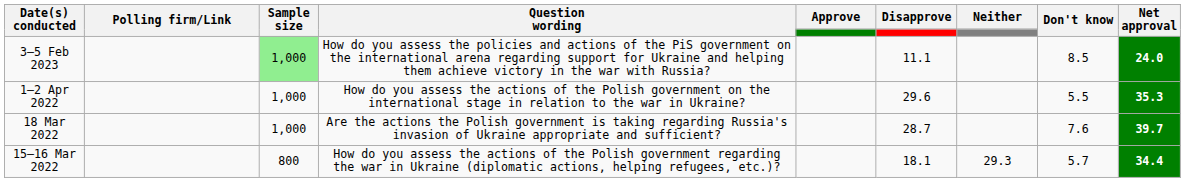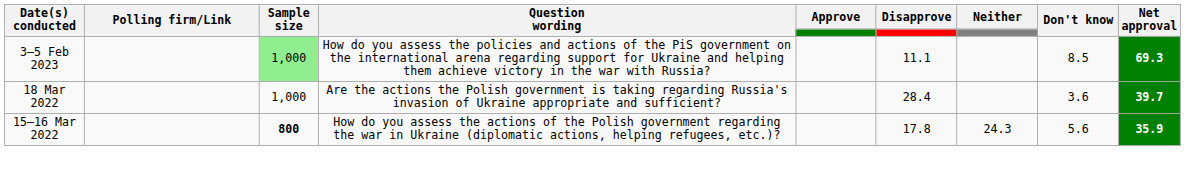3–5 Feb 2023 | Net approval: 24.0 -> 69.3
- row: 1–2 Apr 2022 | 1,000 | How do you assess the actions of the Polish government on the international stage in relation to the war in Ukraine? | 29.6 | 5.5 | 35.3
18 Mar 2022 | Disapprove: 28.7 -> 28.4
18 Mar 2022 | Don't know: 7.6 -> 3.6
15–16 Mar 2022 | Sample size: normal -> bold
15–16 Mar 2022 | Disapprove: 18.1 -> 17.8
15–16 Mar 2022 | Neither: 29.3 -> 24.3
15–16 Mar 2022 | Don't know: 5.7 -> 5.6
15–16 Mar 2022 | Net approval: 34.4 -> 35.9
